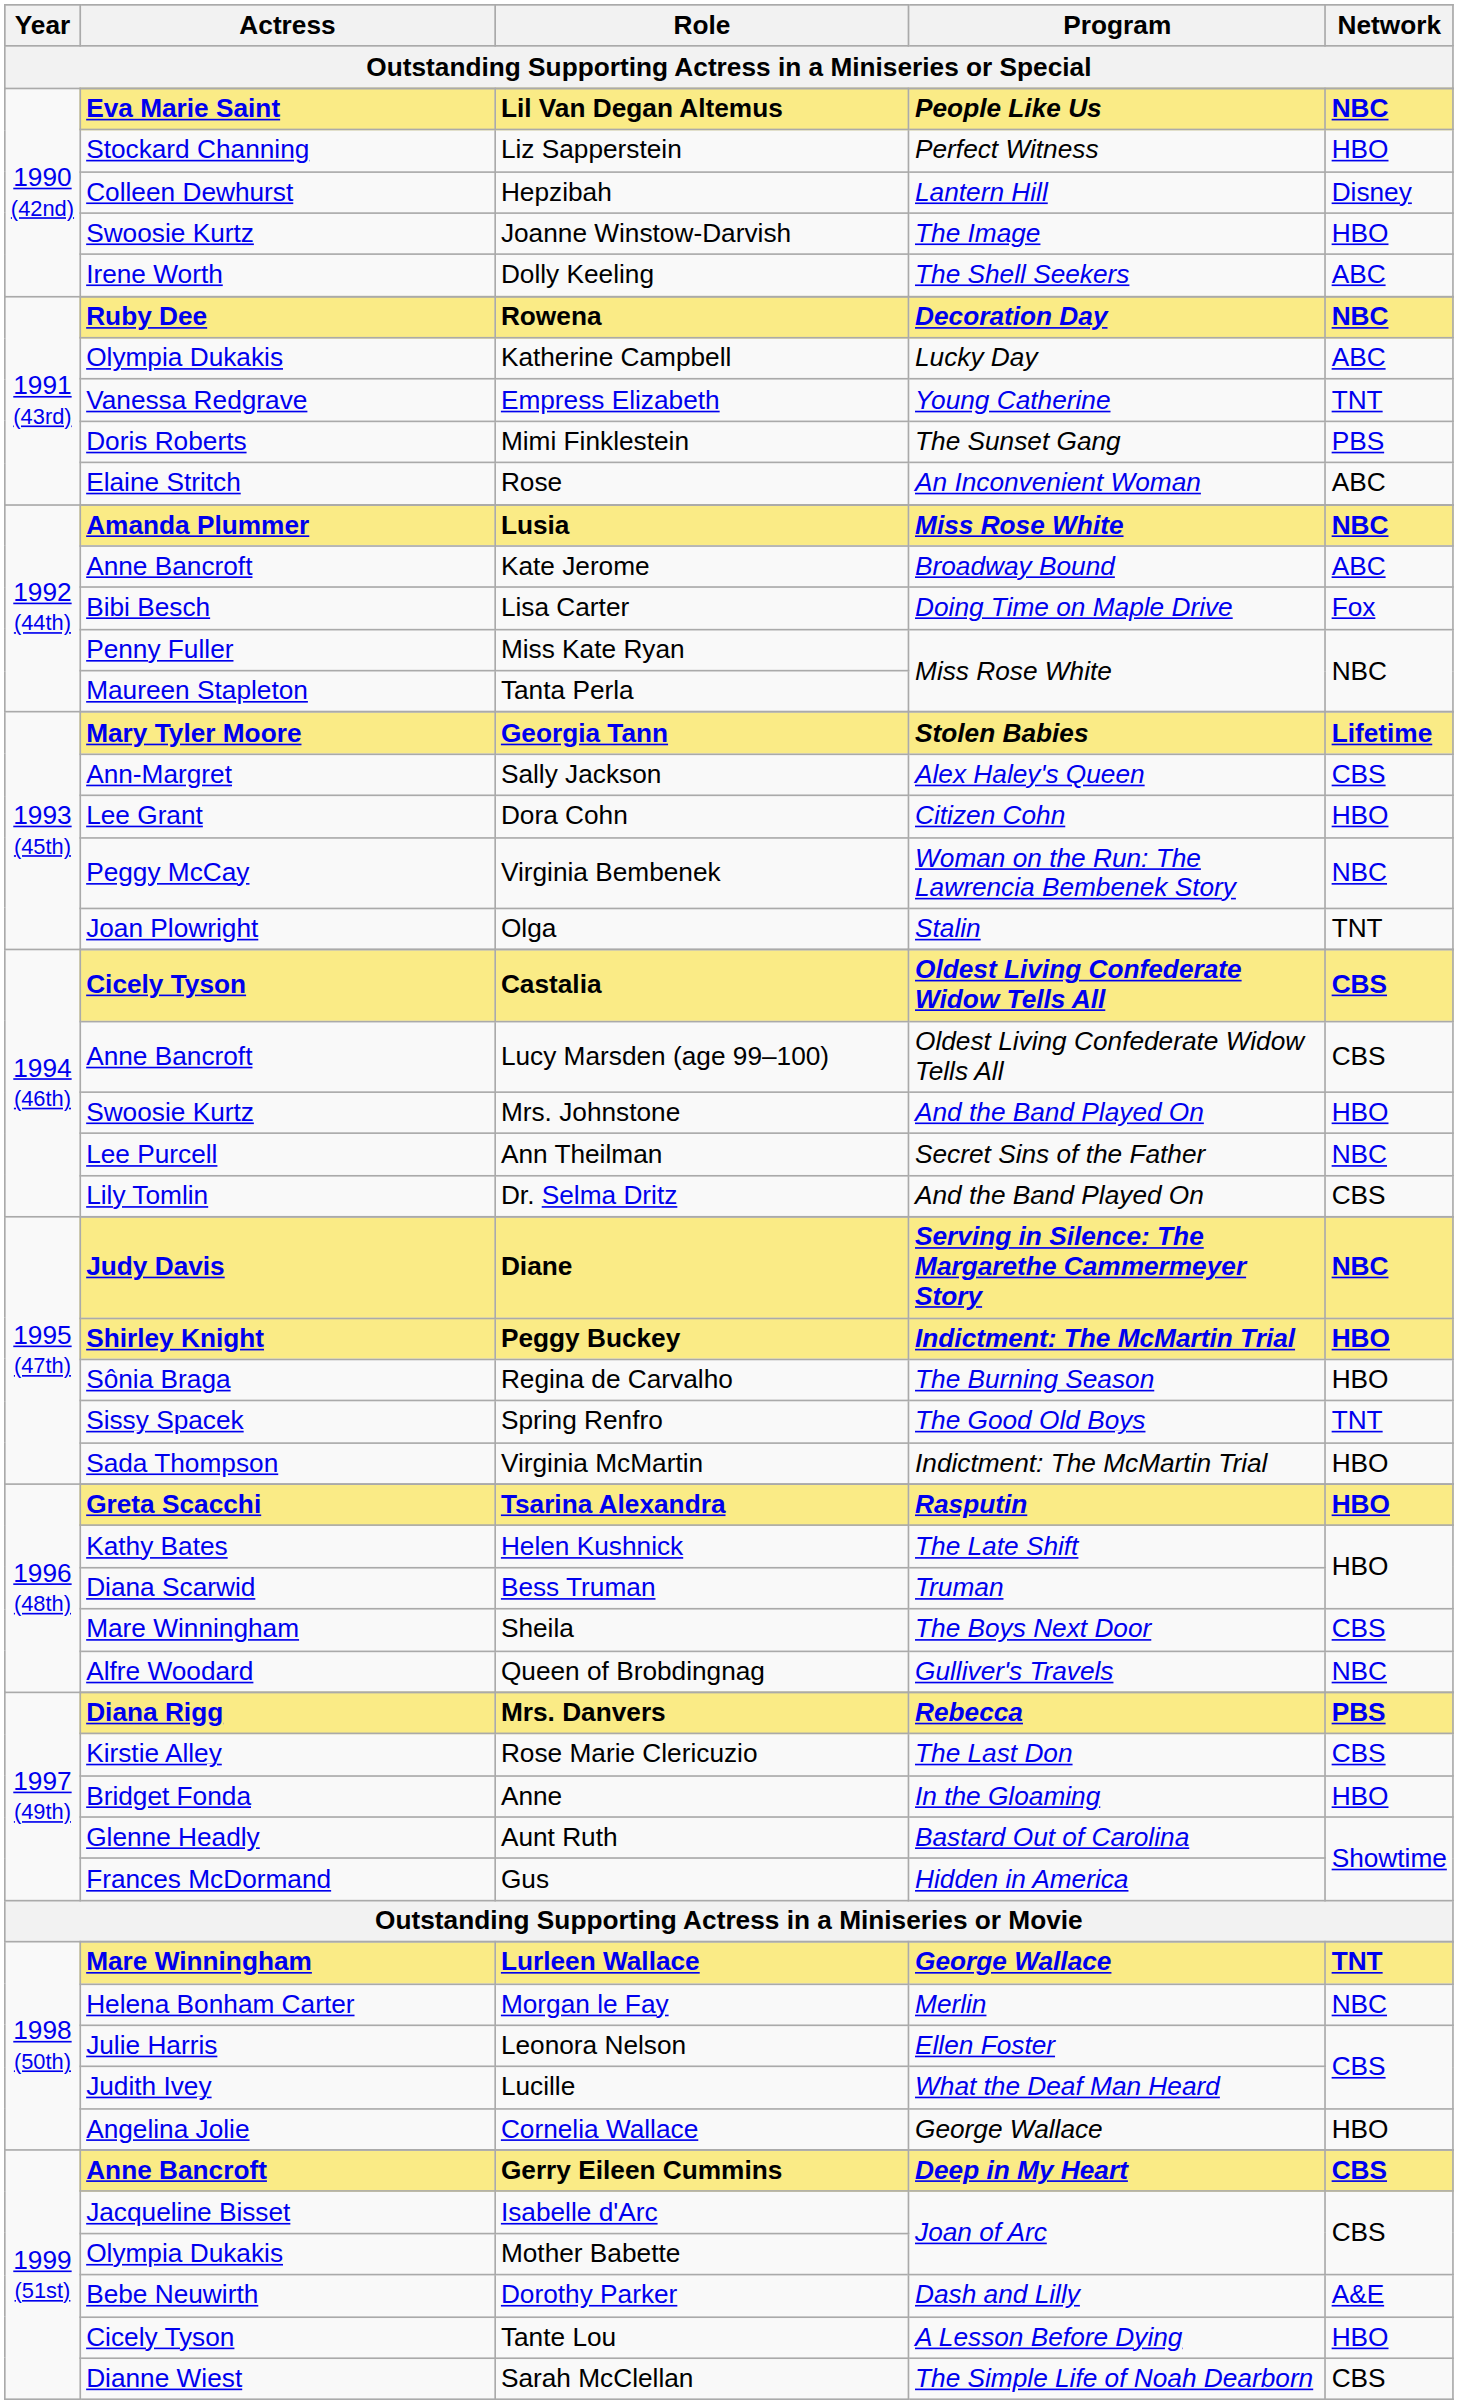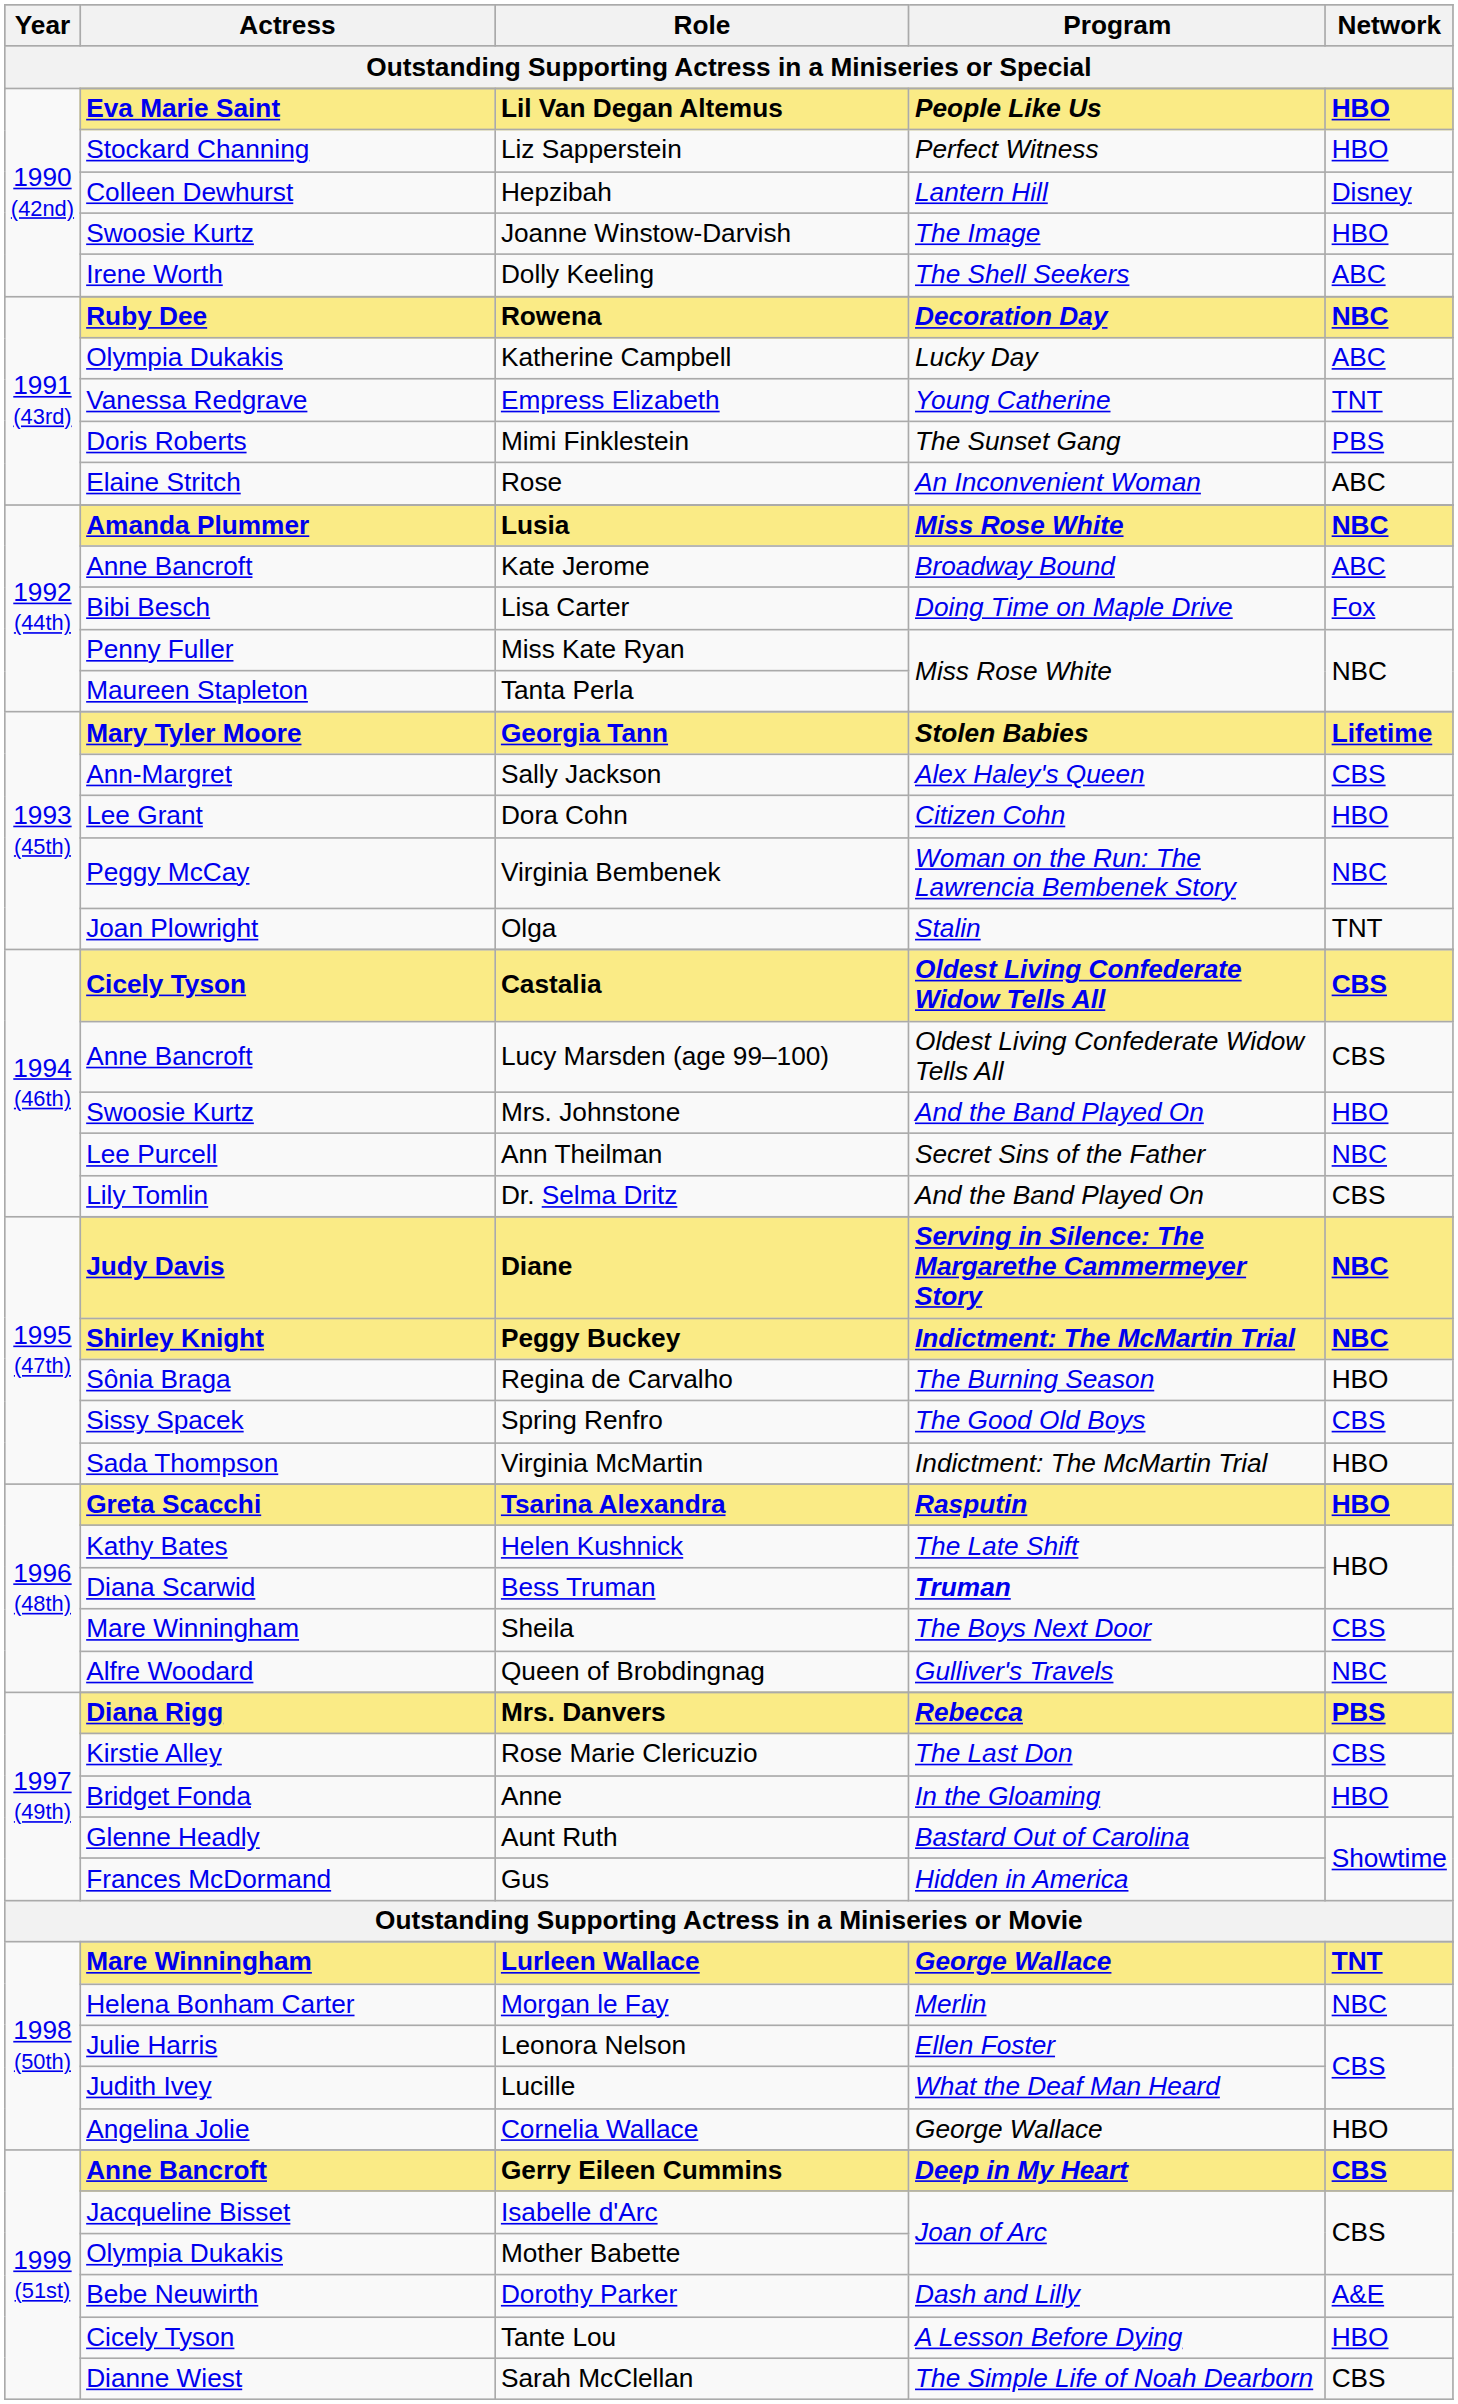Lil Van Degan Altemus | Network: NBC -> HBO
Peggy Buckey | Network: HBO -> NBC
Spring Renfro | Network: TNT -> CBS
Bess Truman | Program: normal -> bold
